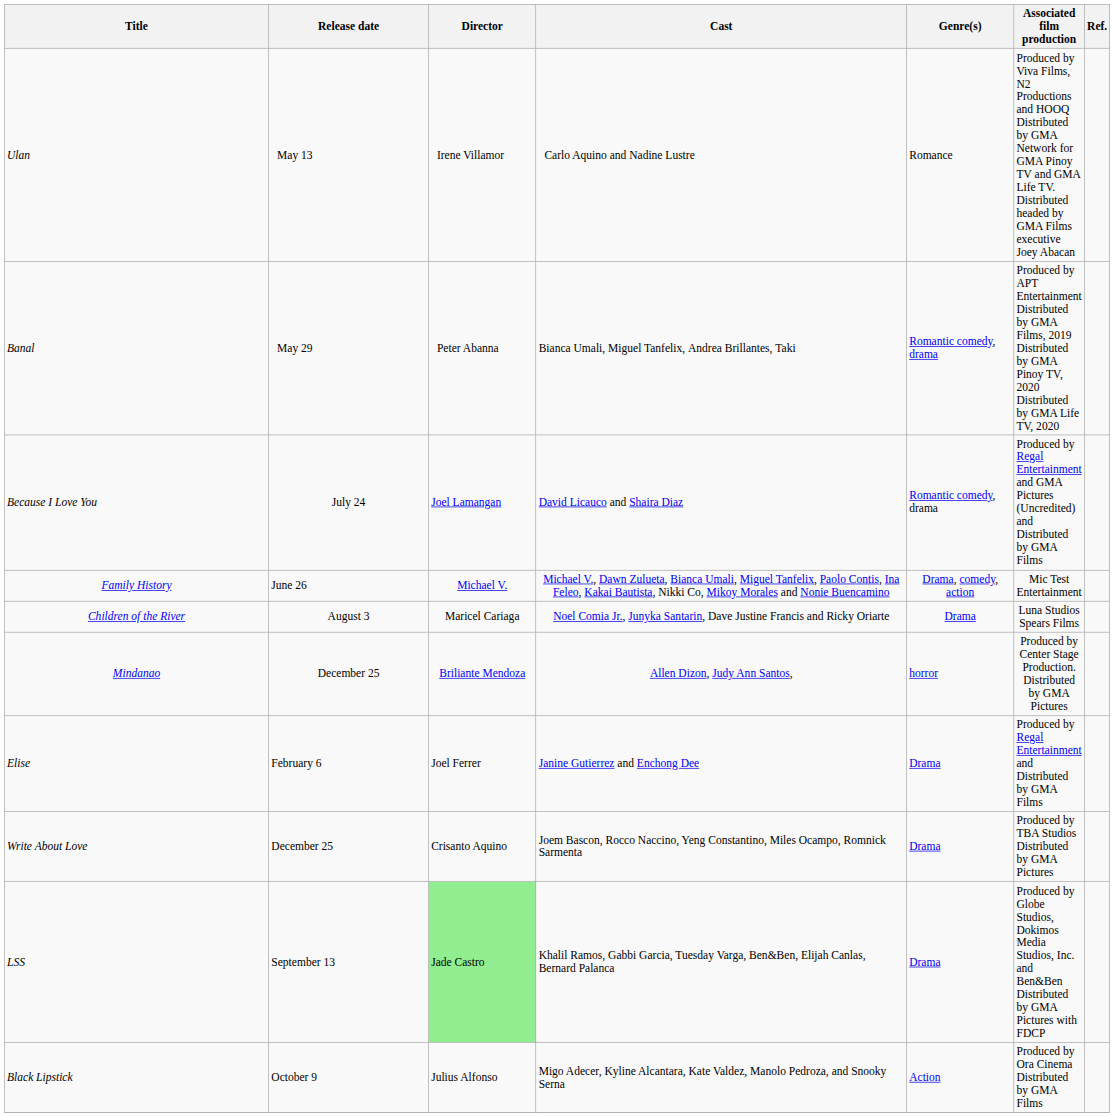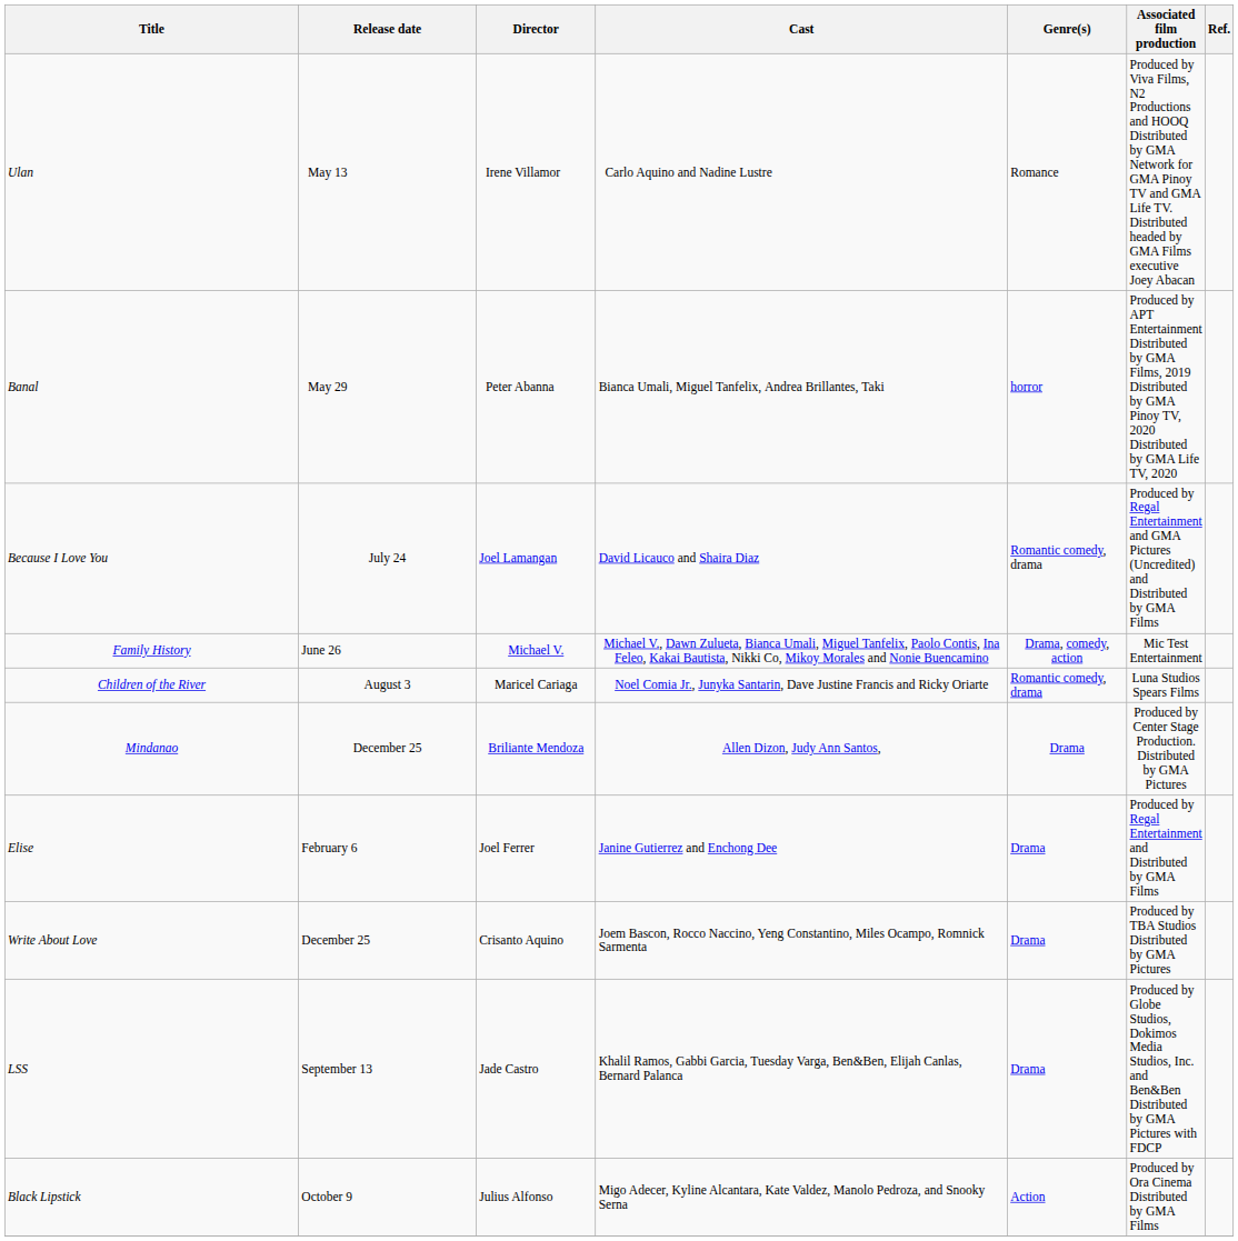Banal | Genre(s): Romantic comedy, drama -> horror
Children of the River | Genre(s): Drama -> Romantic comedy, drama
Mindanao | Genre(s): horror -> Drama
LSS | Director: lightgreen background -> no background
